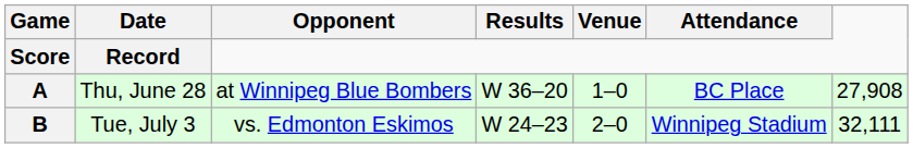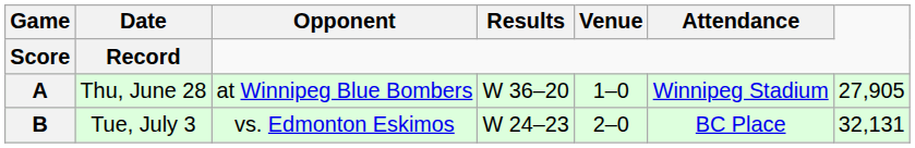A | Attendance: BC Place -> Winnipeg Stadium
A | column 7: 27,908 -> 27,905
B | Attendance: Winnipeg Stadium -> BC Place
B | column 7: 32,111 -> 32,131
